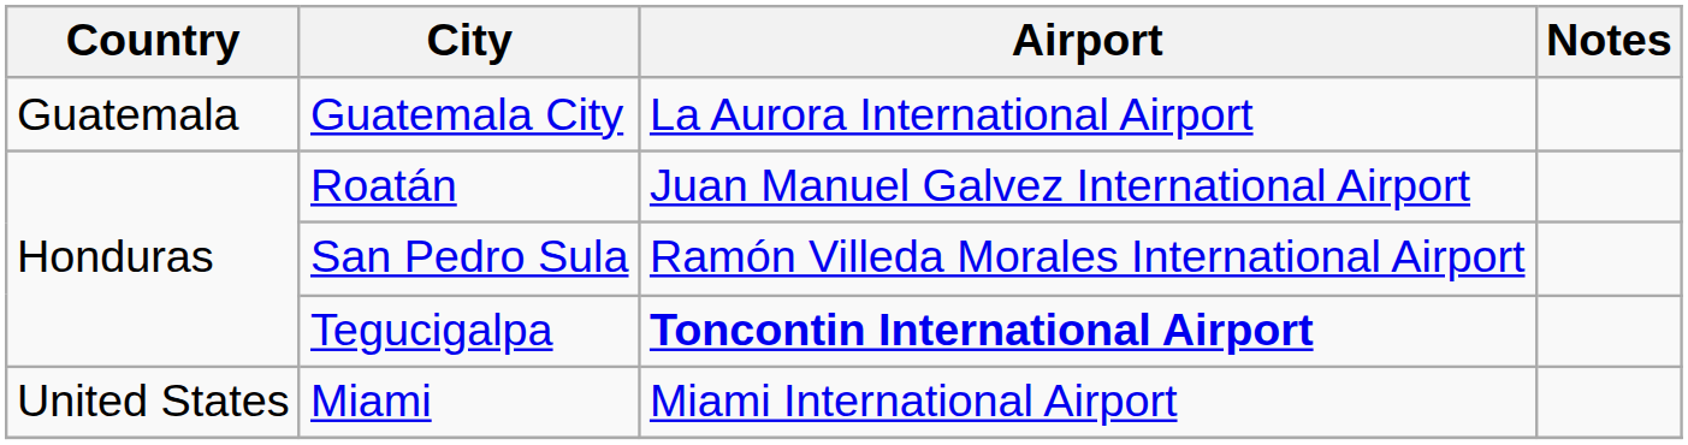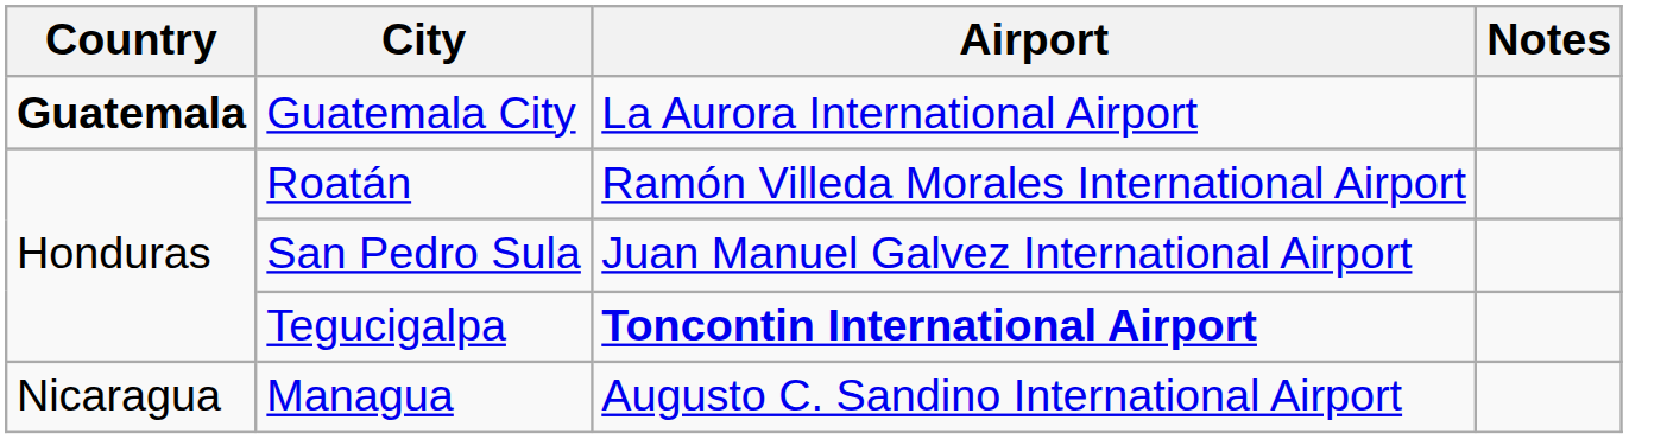Guatemala City | Country: normal -> bold
Roatán | Airport: Juan Manuel Galvez International Airport -> Ramón Villeda Morales International Airport
San Pedro Sula | Airport: Ramón Villeda Morales International Airport -> Juan Manuel Galvez International Airport
+ row: Nicaragua | Managua | Augusto C. Sandino International Airport
- row: United States | Miami | Miami International Airport
